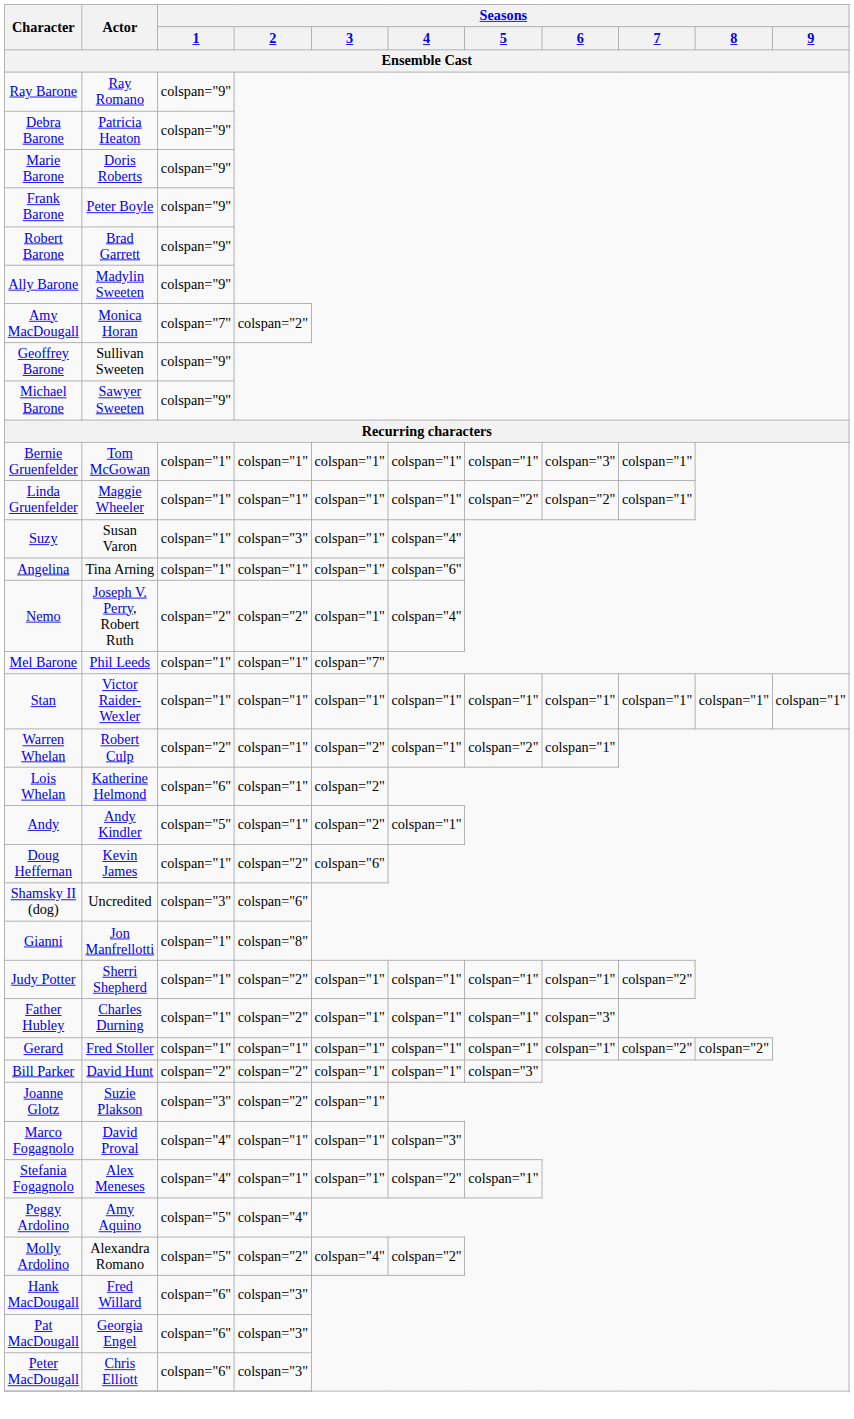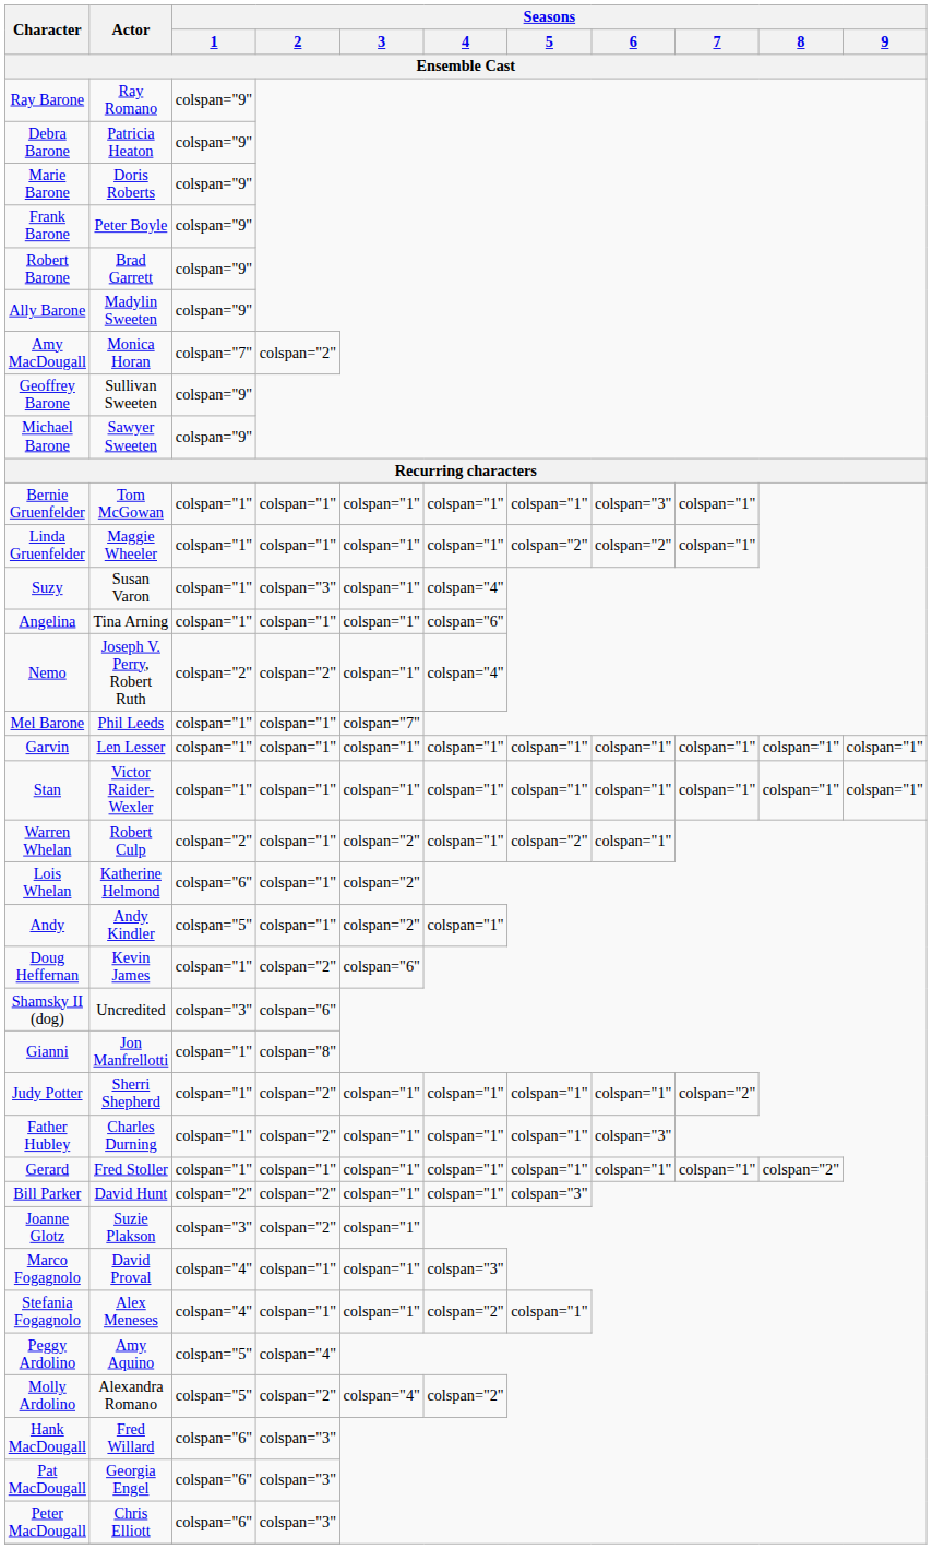+ row: Garvin | Len Lesser | colspan="1" | colspan="1" | colspan="1" | colspan="1" | colspan="1" | colspan="1" | colspan="1" | colspan="1" | colspan="1"
Gerard | Seasons / 7: colspan="2" -> colspan="1"
